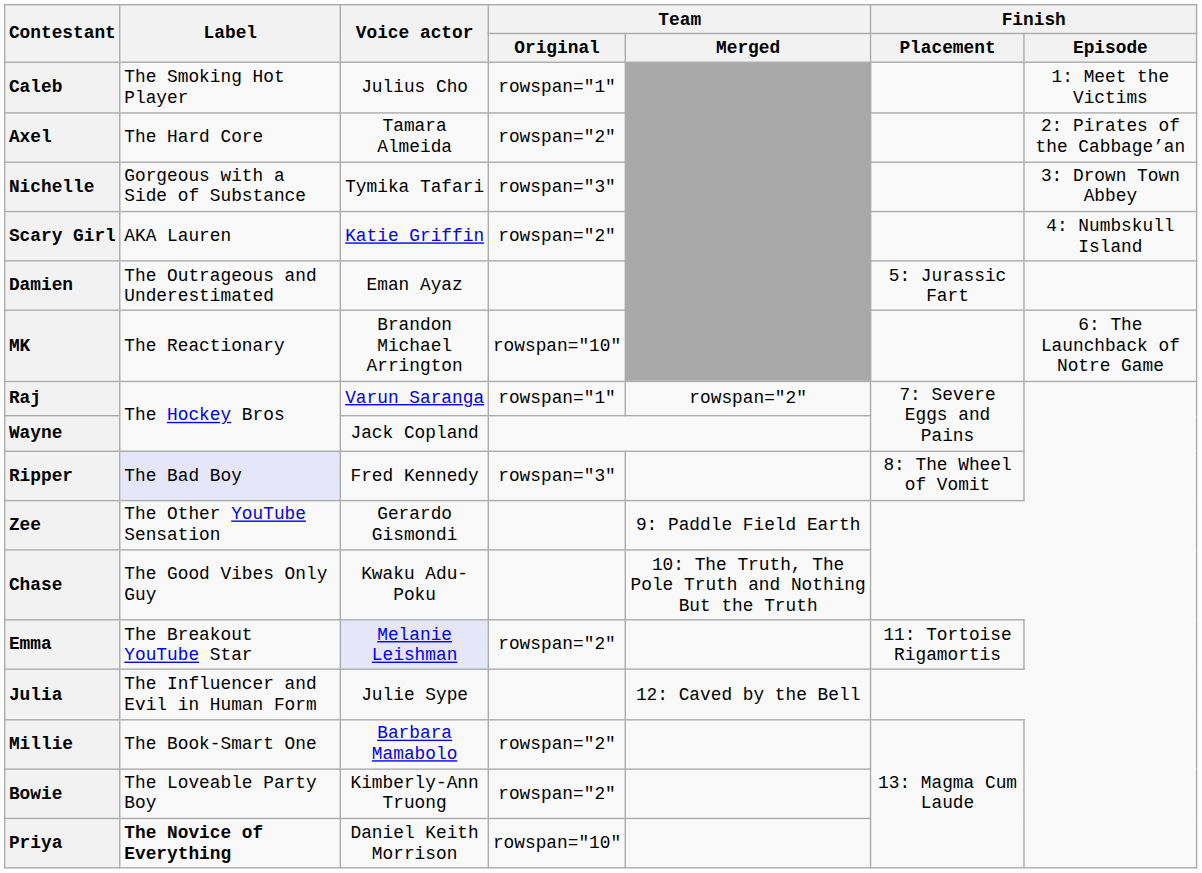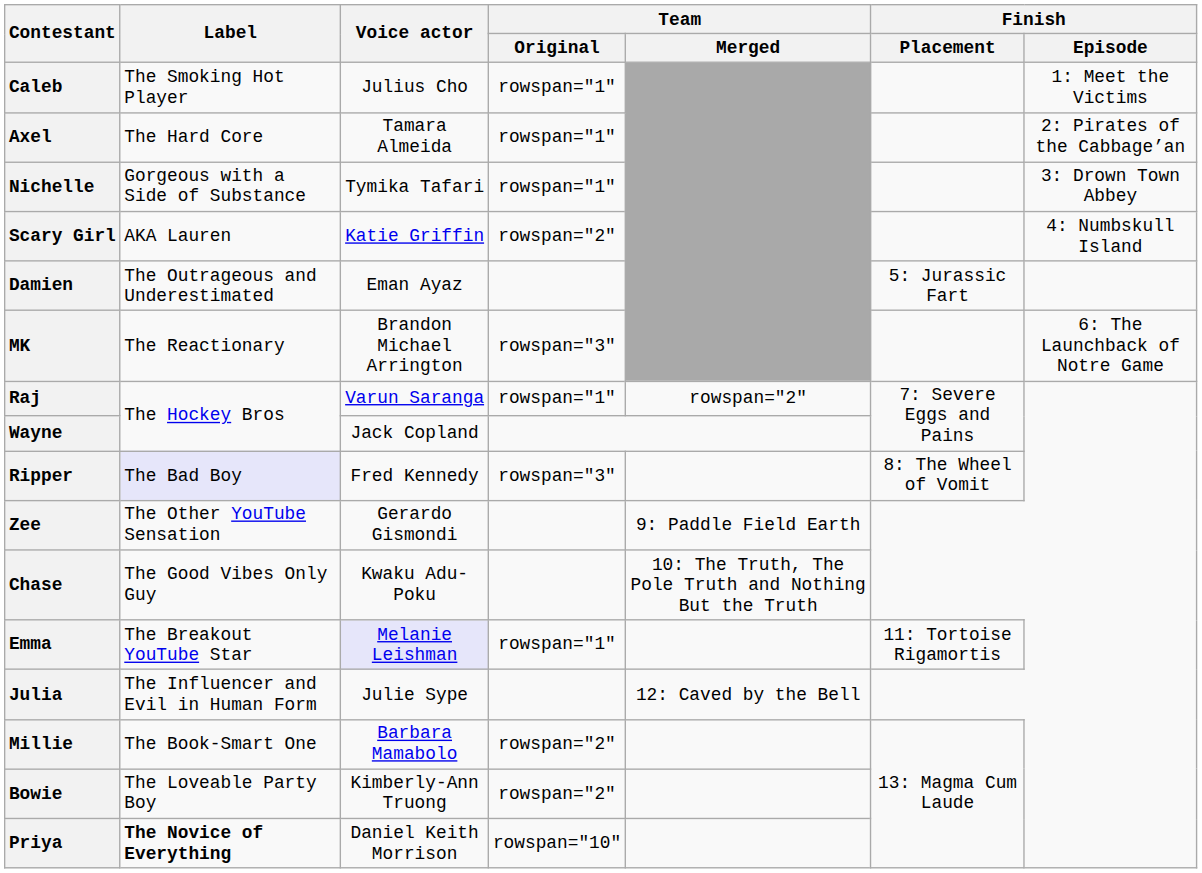Axel | Team / Original: rowspan="2" -> rowspan="1"
Nichelle | Team / Original: rowspan="3" -> rowspan="1"
MK | Team / Original: rowspan="10" -> rowspan="3"
Emma | Team / Original: rowspan="2" -> rowspan="1"
